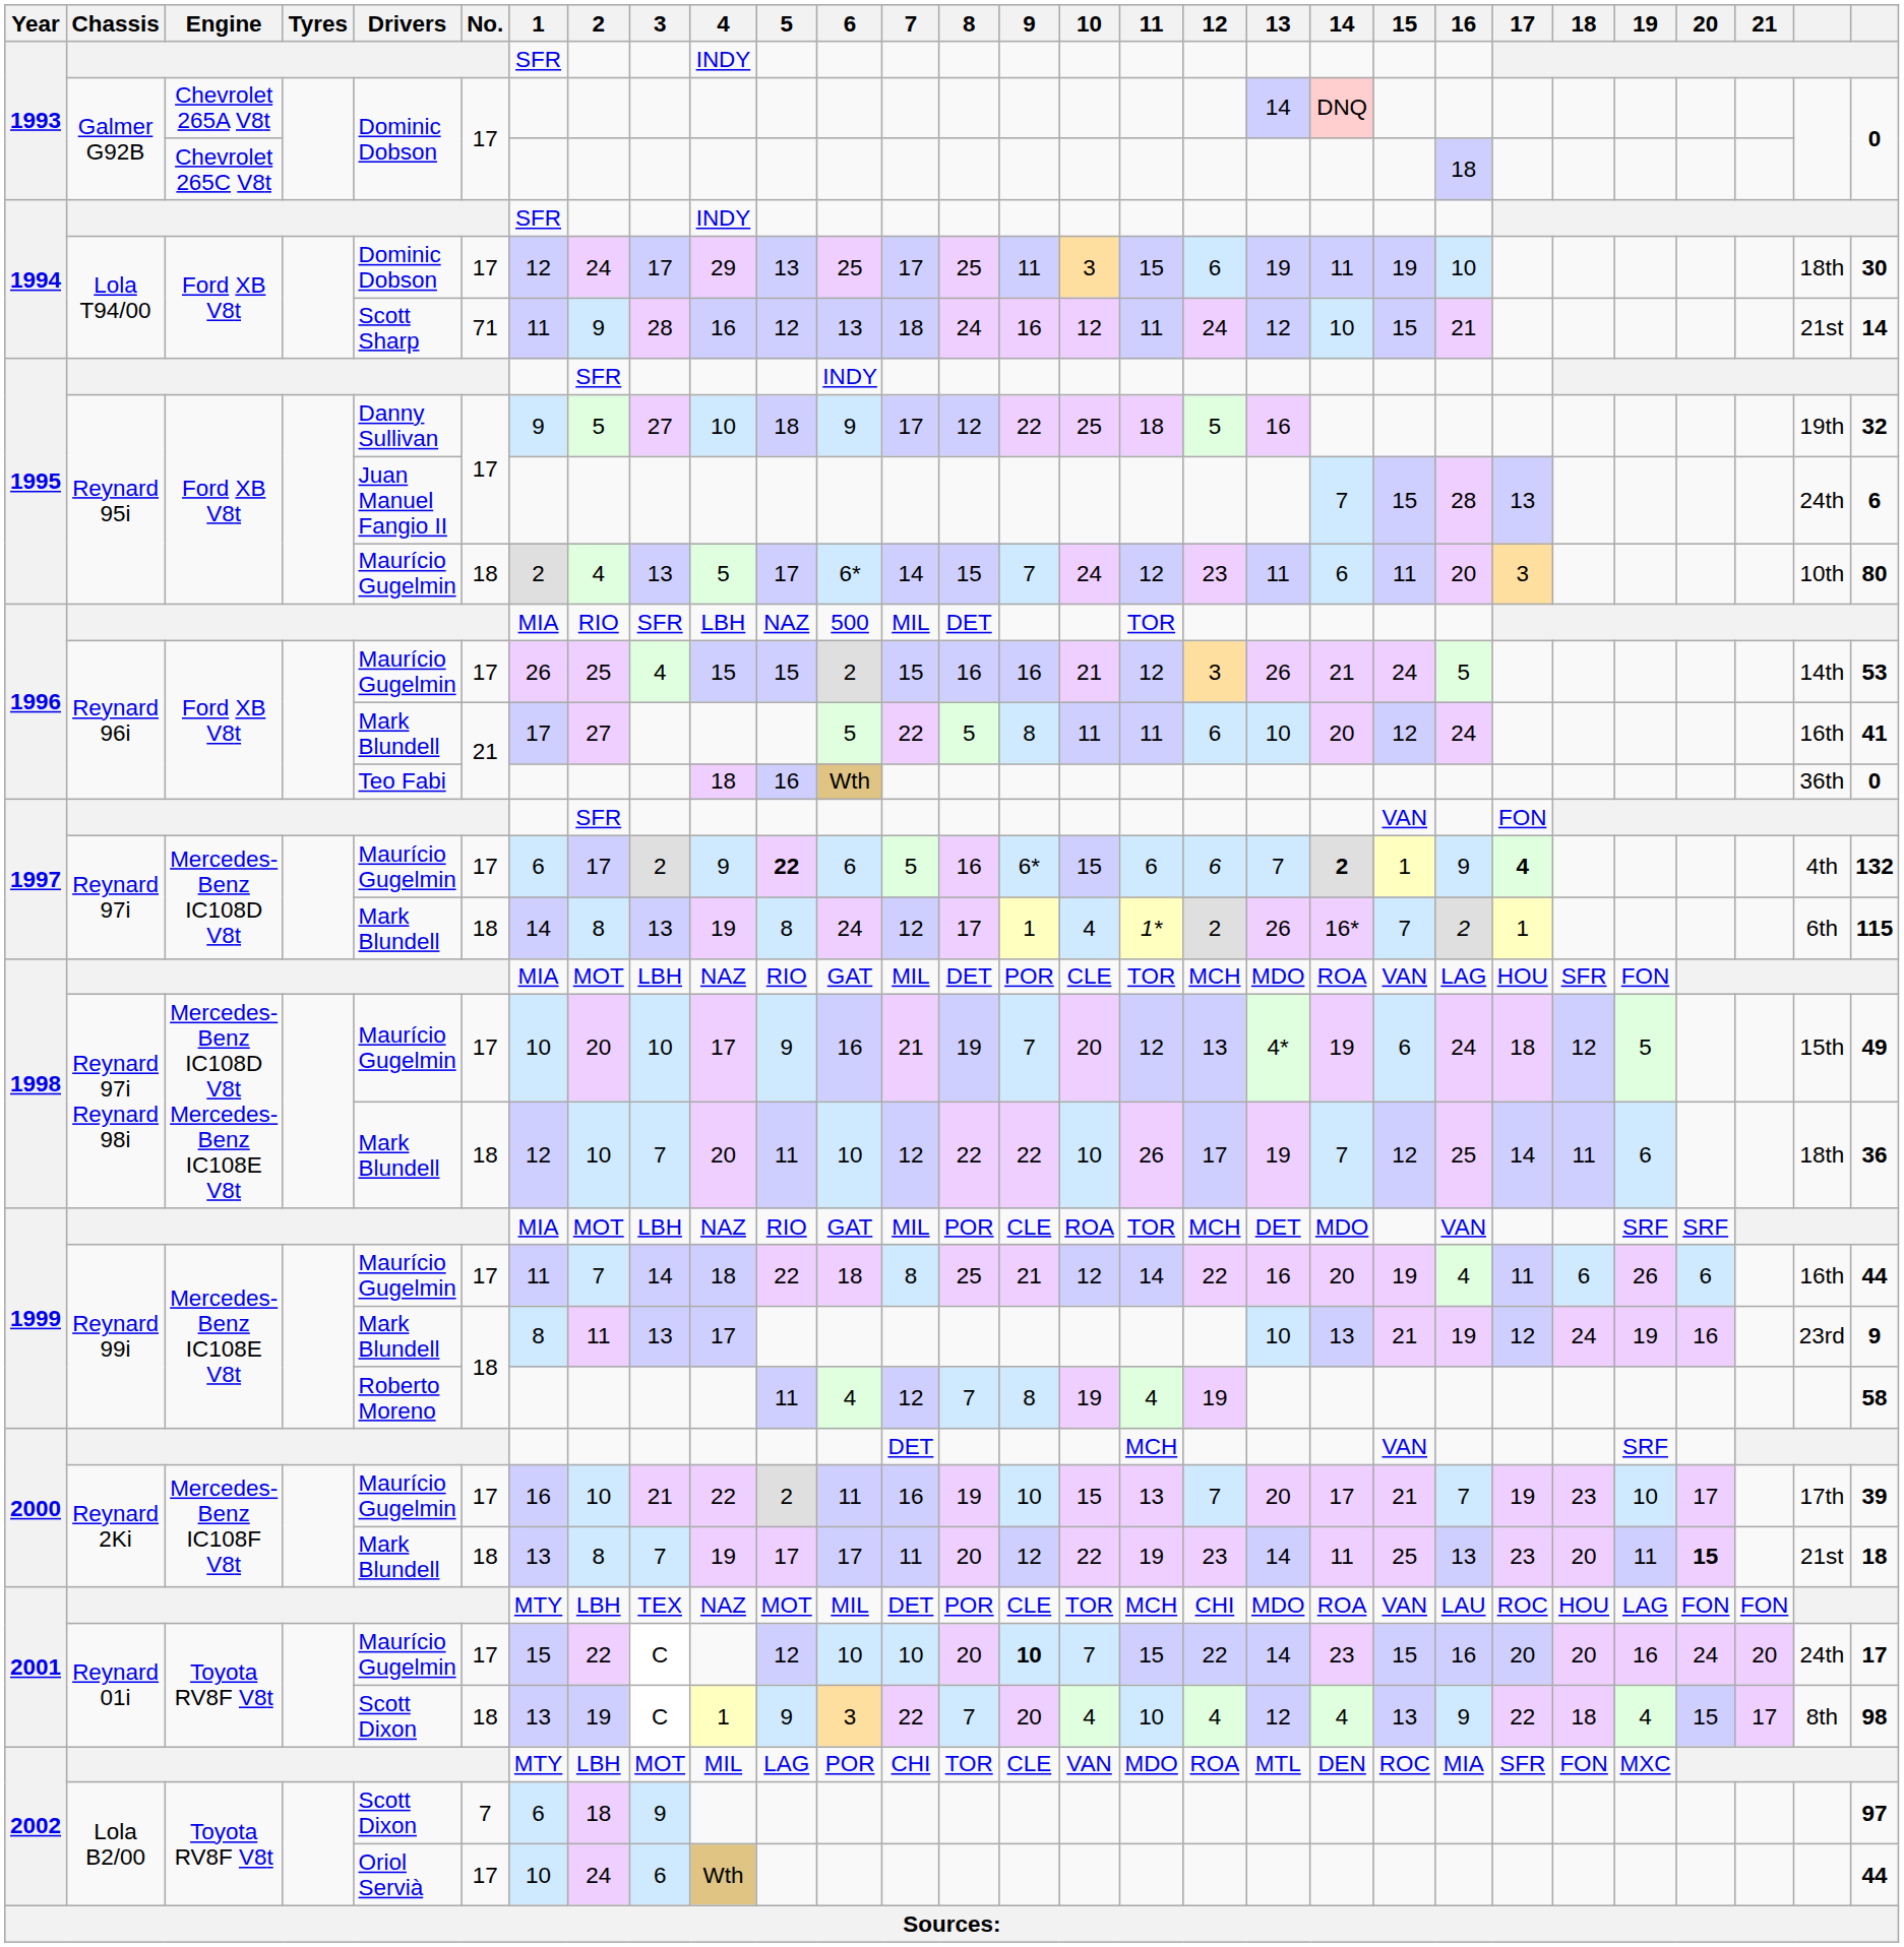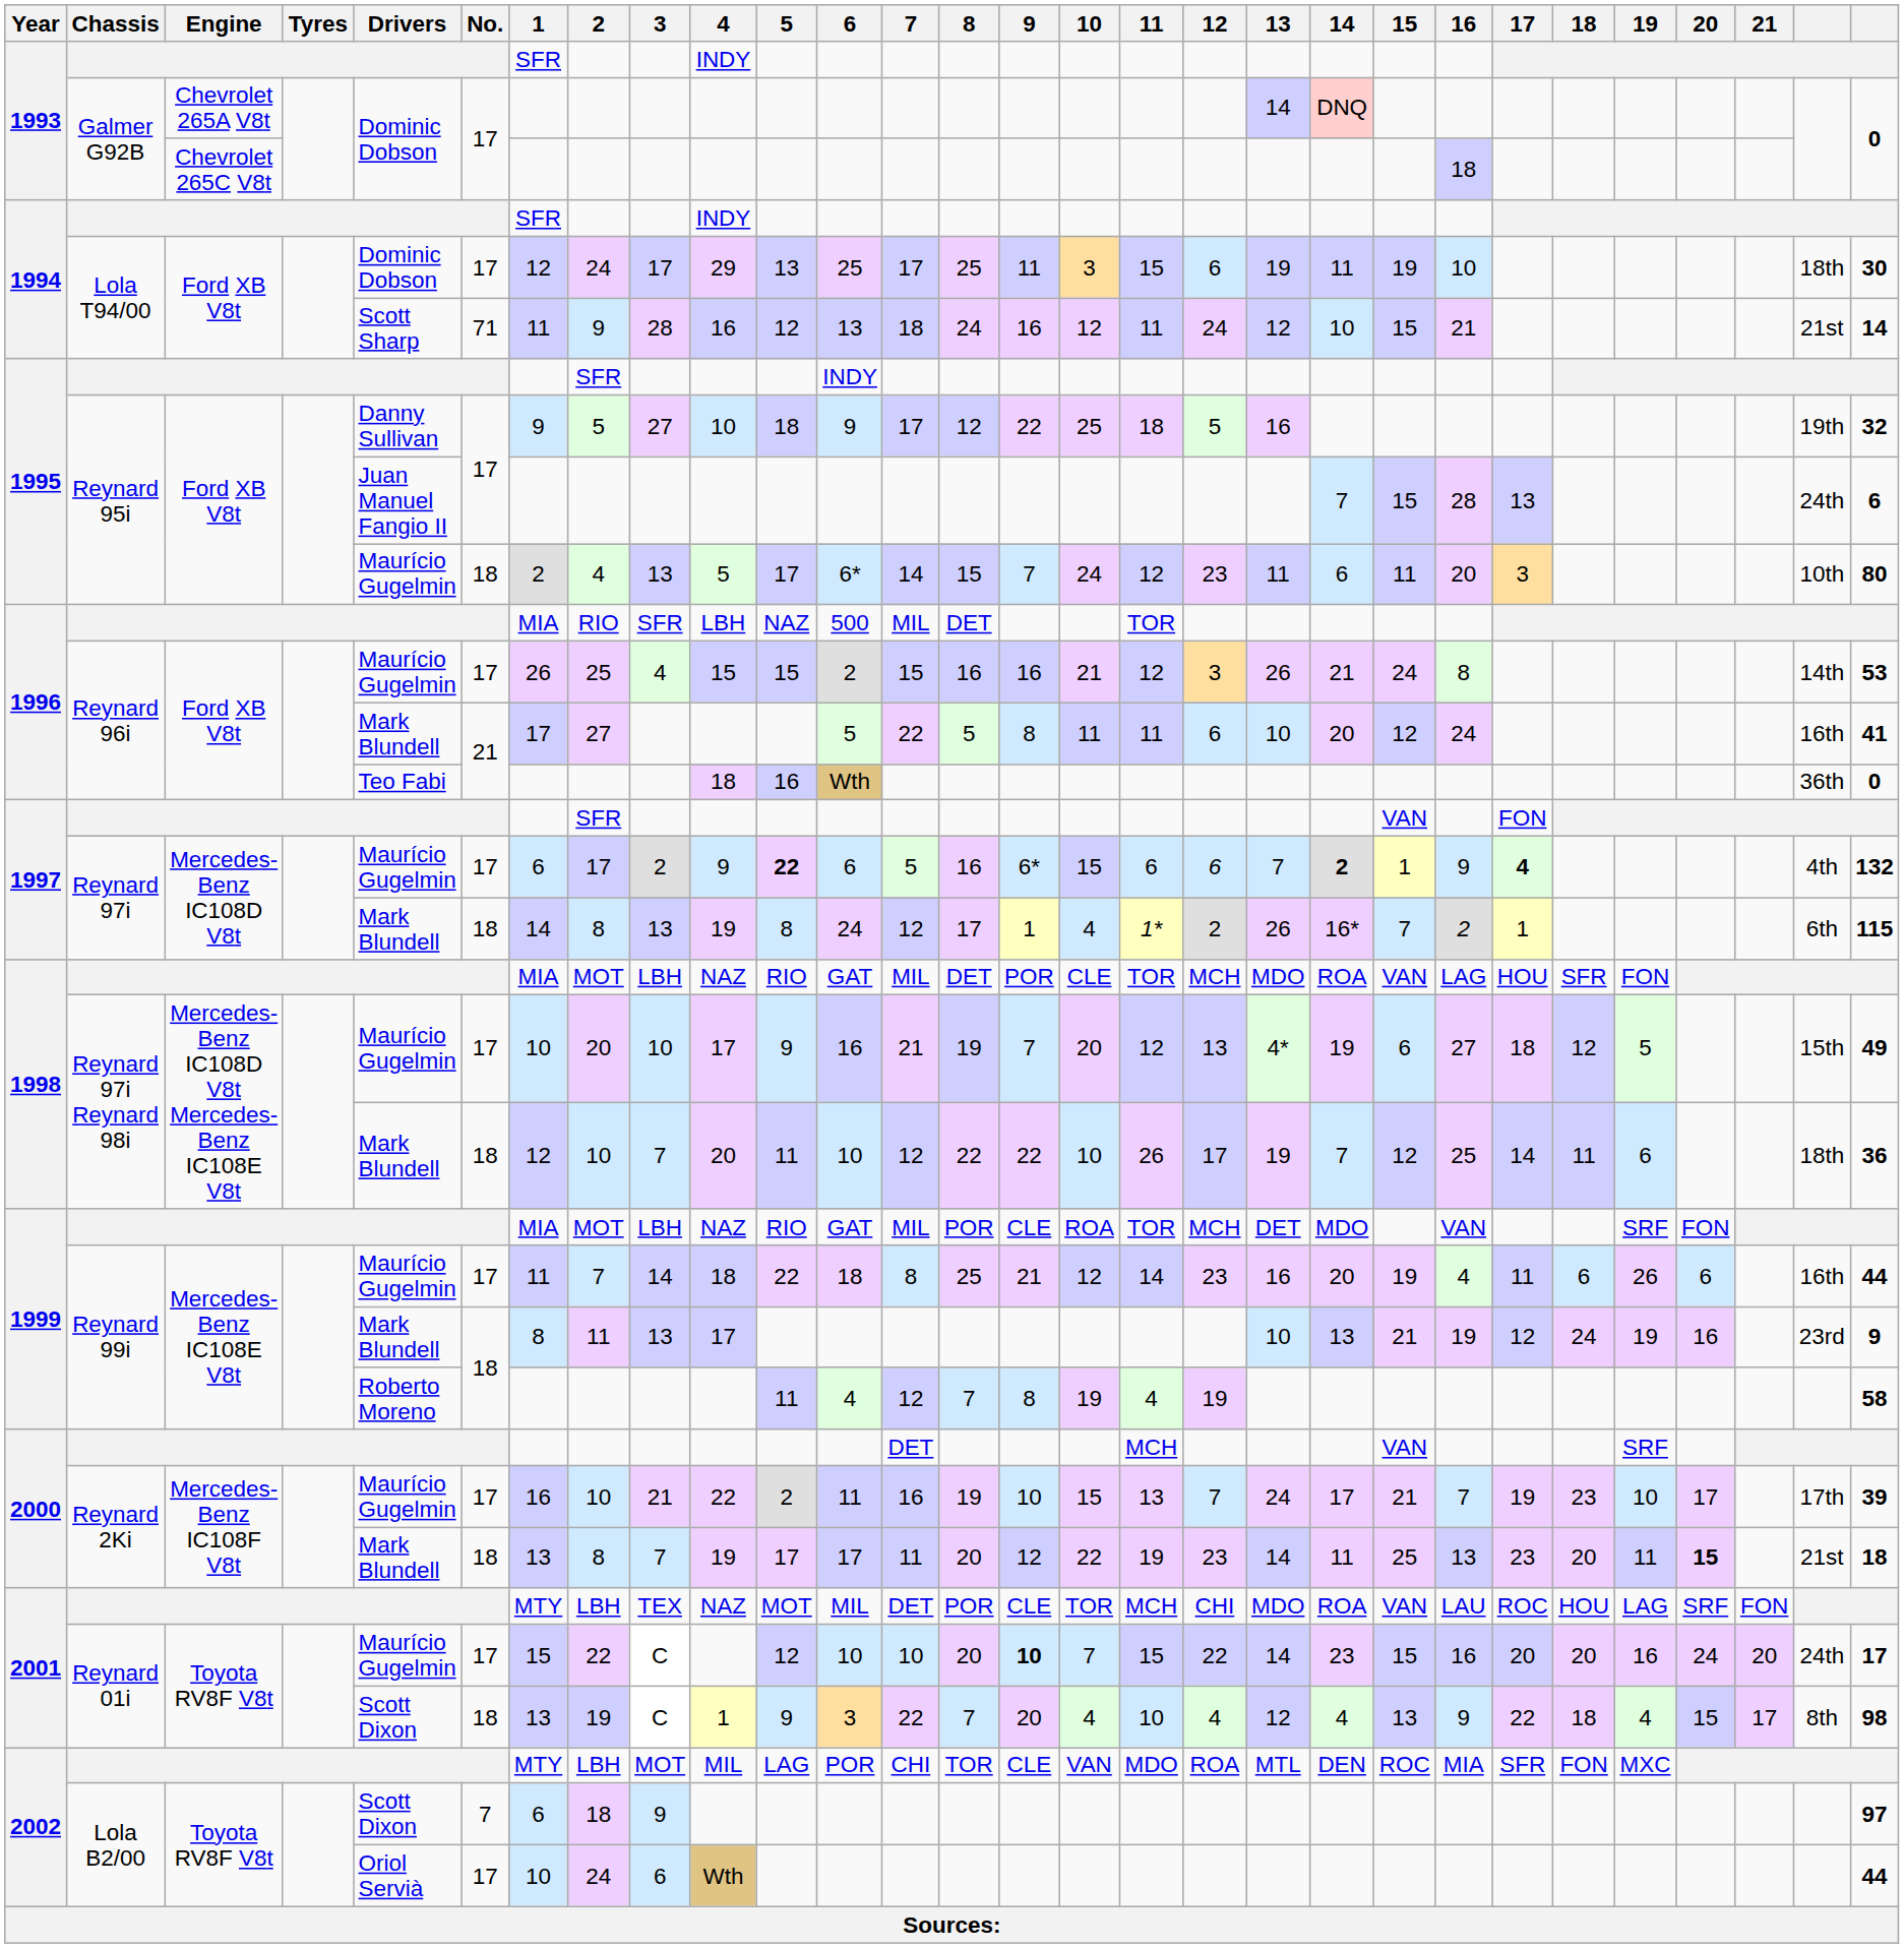row 13 | 16: 5 -> 8
row 20 | 16: 24 -> 27
row 22 | 20: SRF -> FON
row 23 | 12: 22 -> 23
row 27 | 13: 20 -> 24
row 29 | 20: FON -> SRF
